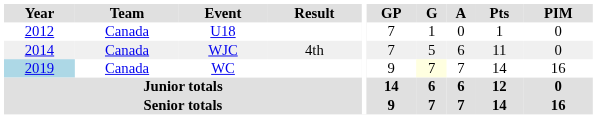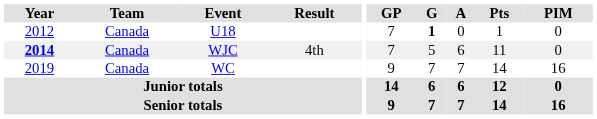U18 | G: normal -> bold
WJC | Year: normal -> bold
WC | Year: lightblue background -> no background
WC | G: lightyellow background -> no background
